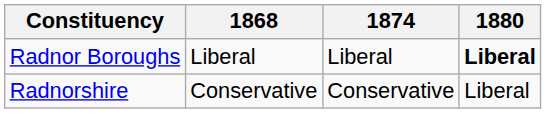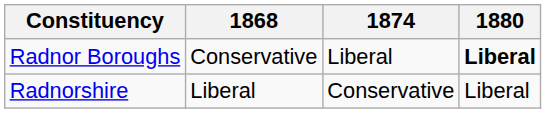Radnor Boroughs | 1868: Liberal -> Conservative
Radnorshire | 1868: Conservative -> Liberal
